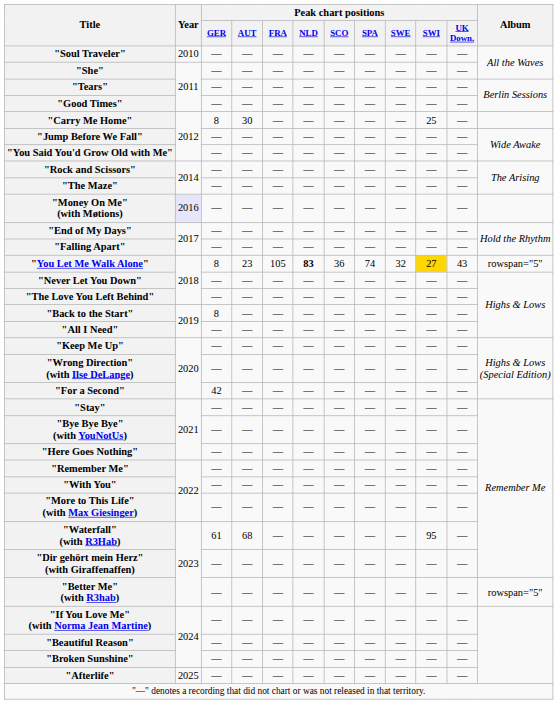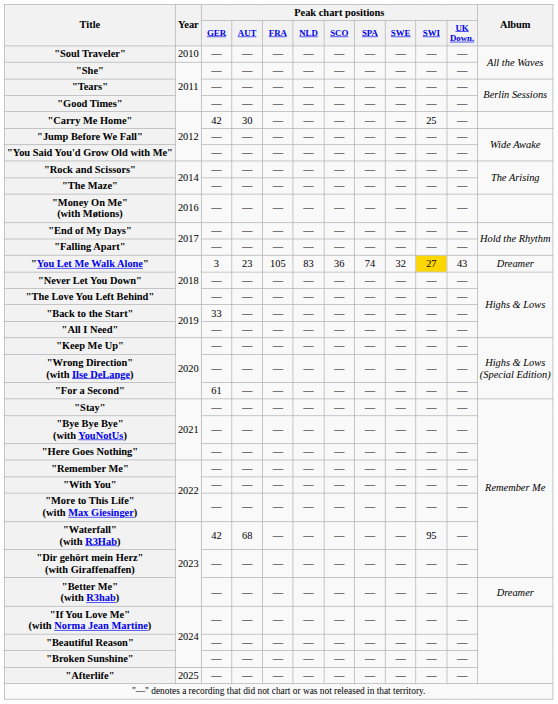"Carry Me Home" | Peak chart positions / GER: 8 -> 42
"Money On Me" (with Møtions) | Year: lavender background -> no background
"You Let Me Walk Alone" | Peak chart positions / GER: 8 -> 3
"You Let Me Walk Alone" | Peak chart positions / NLD: bold -> normal
"You Let Me Walk Alone" | Album: rowspan="5" -> Dreamer
"Back to the Start" | Peak chart positions / GER: 8 -> 33
"For a Second" | Peak chart positions / GER: 42 -> 61
"Waterfall" (with R3Hab) | Peak chart positions / GER: 61 -> 42
"Better Me" (with R3hab) | Album: rowspan="5" -> Dreamer
